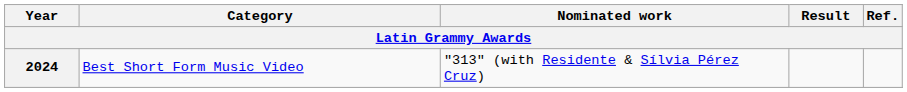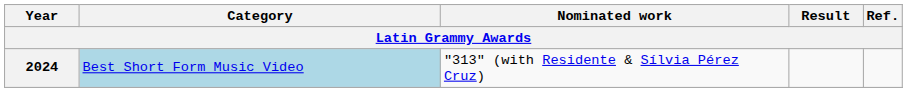2024 | Category: no background -> lightblue background
